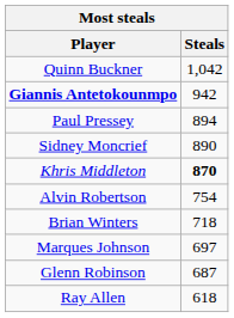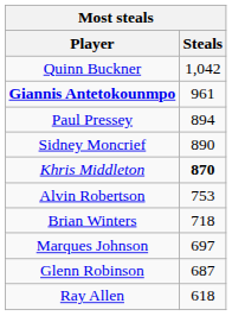Giannis Antetokounmpo | Steals: 942 -> 961
Alvin Robertson | Steals: 754 -> 753
